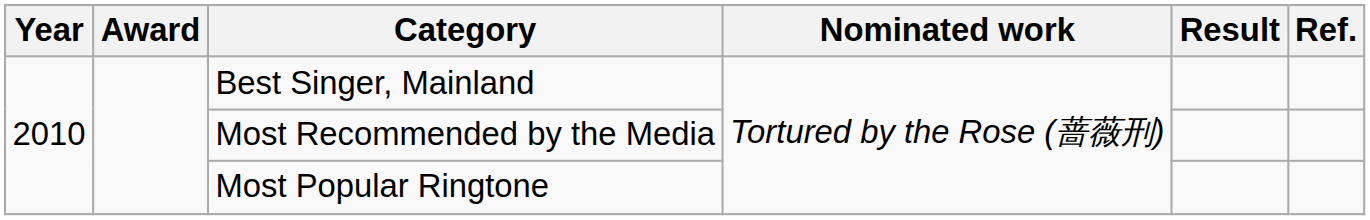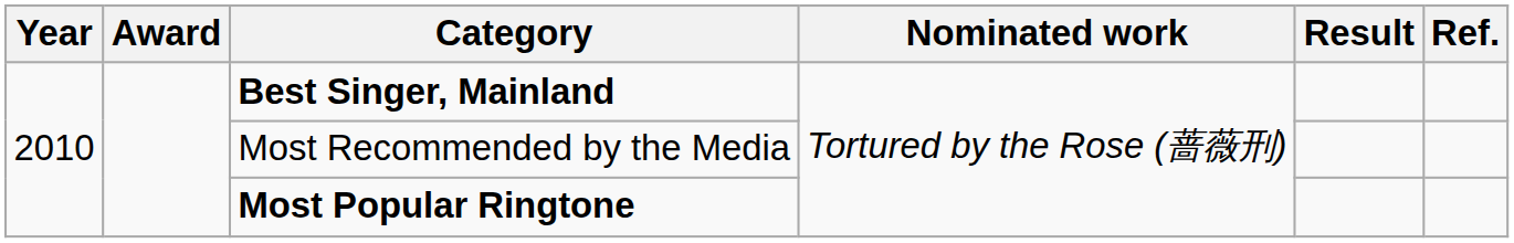Best Singer, Mainland | Category: normal -> bold
Most Popular Ringtone | Category: normal -> bold
